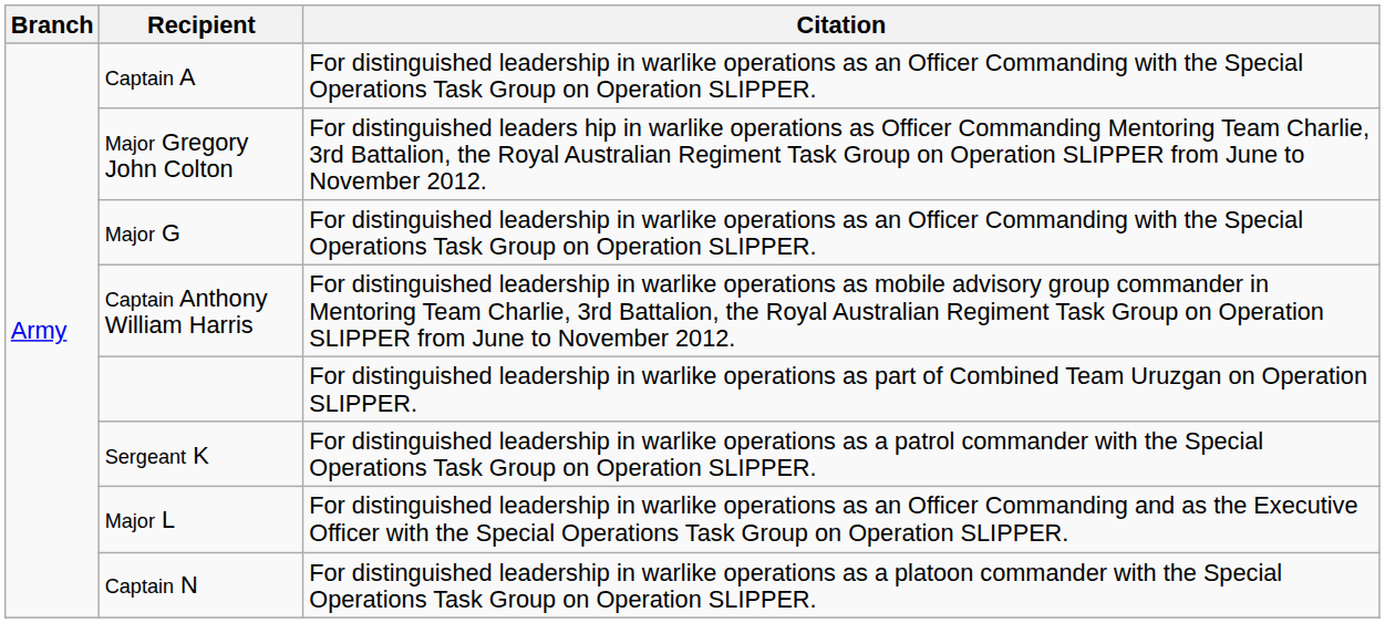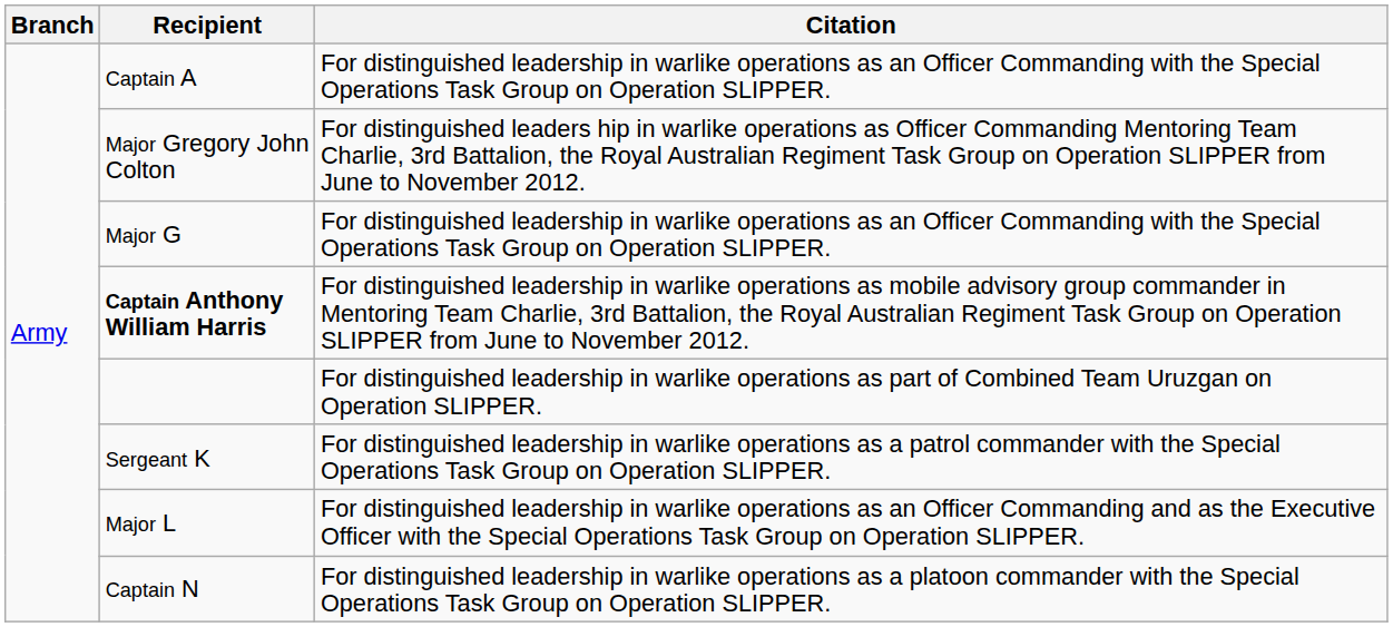Captain Anthony William Harris | Recipient: normal -> bold
